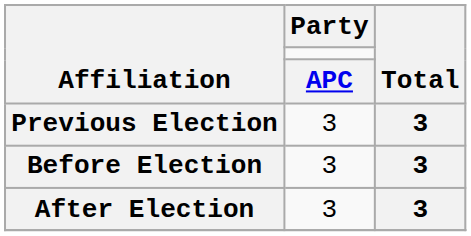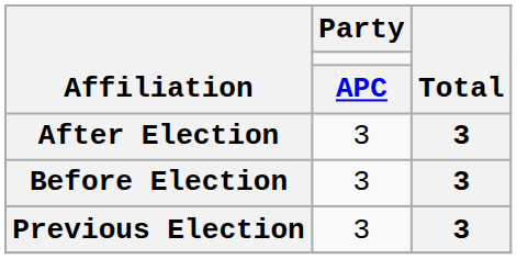rows swapped: Previous Election <-> After Election
